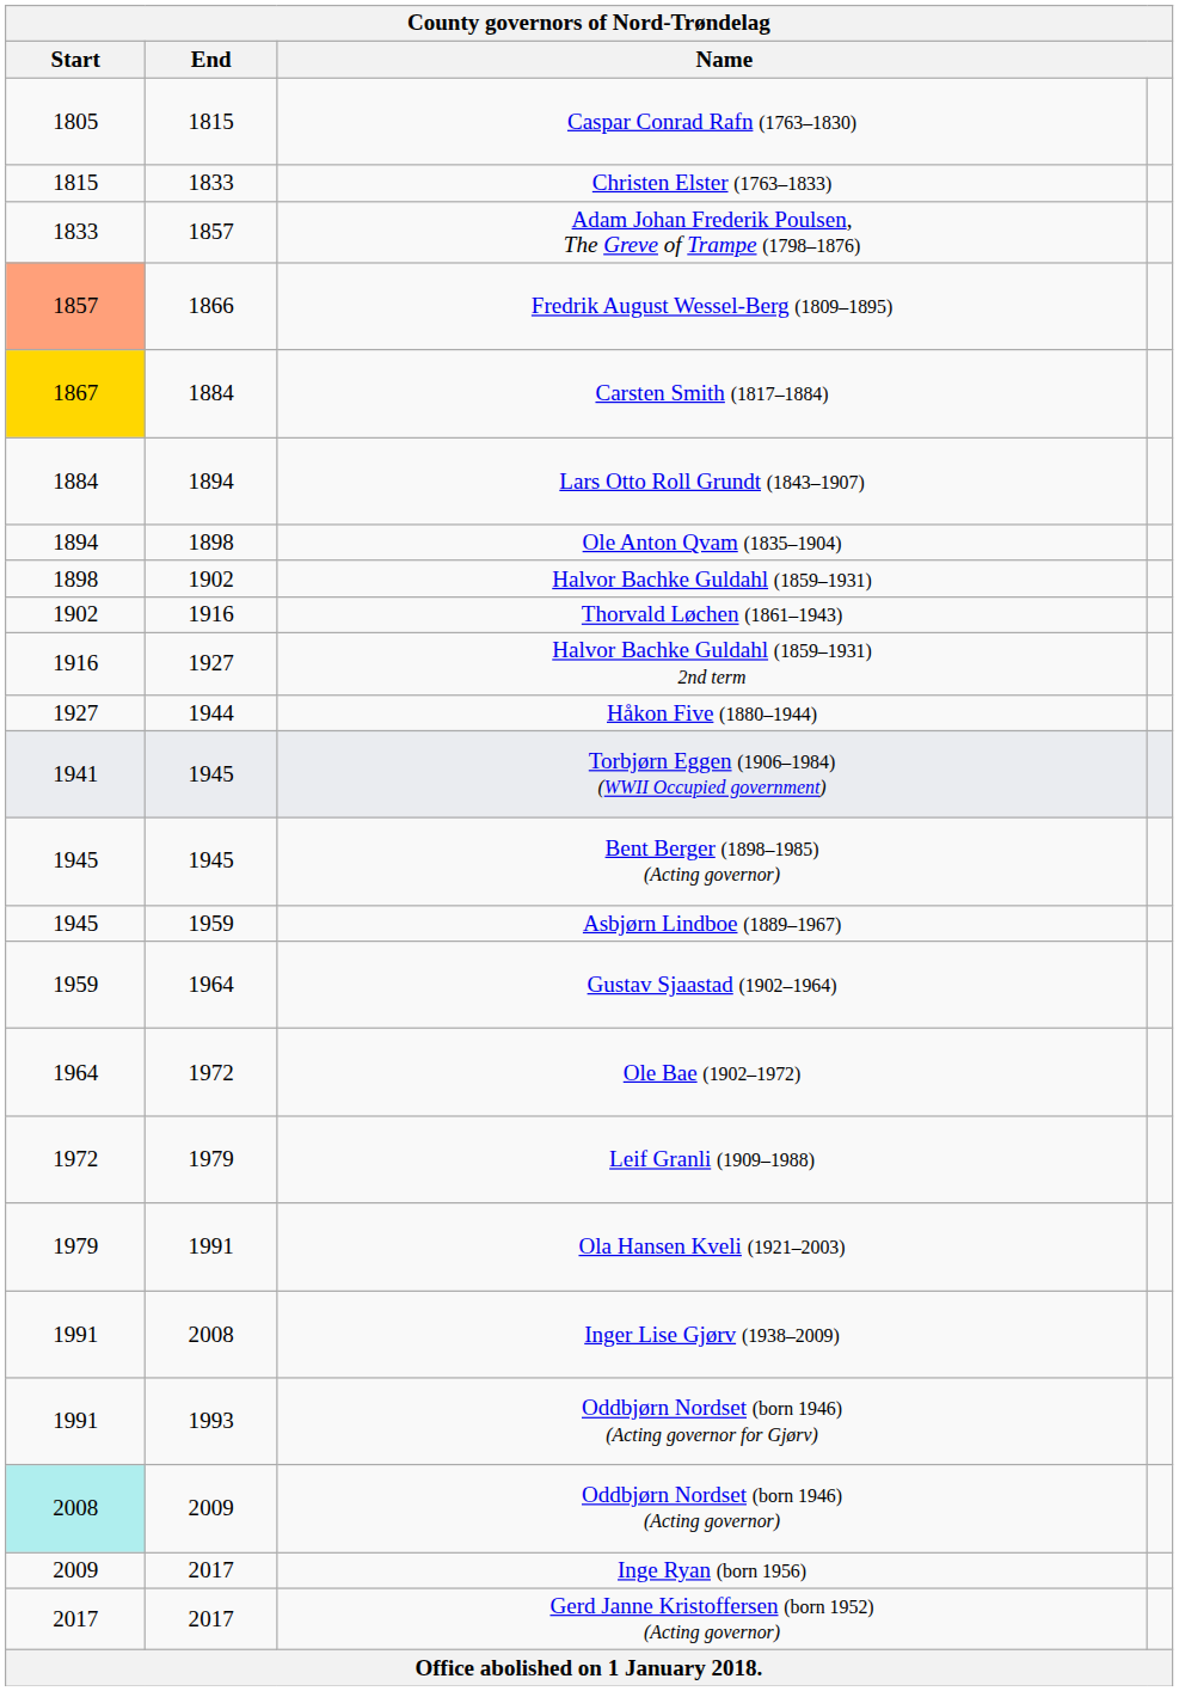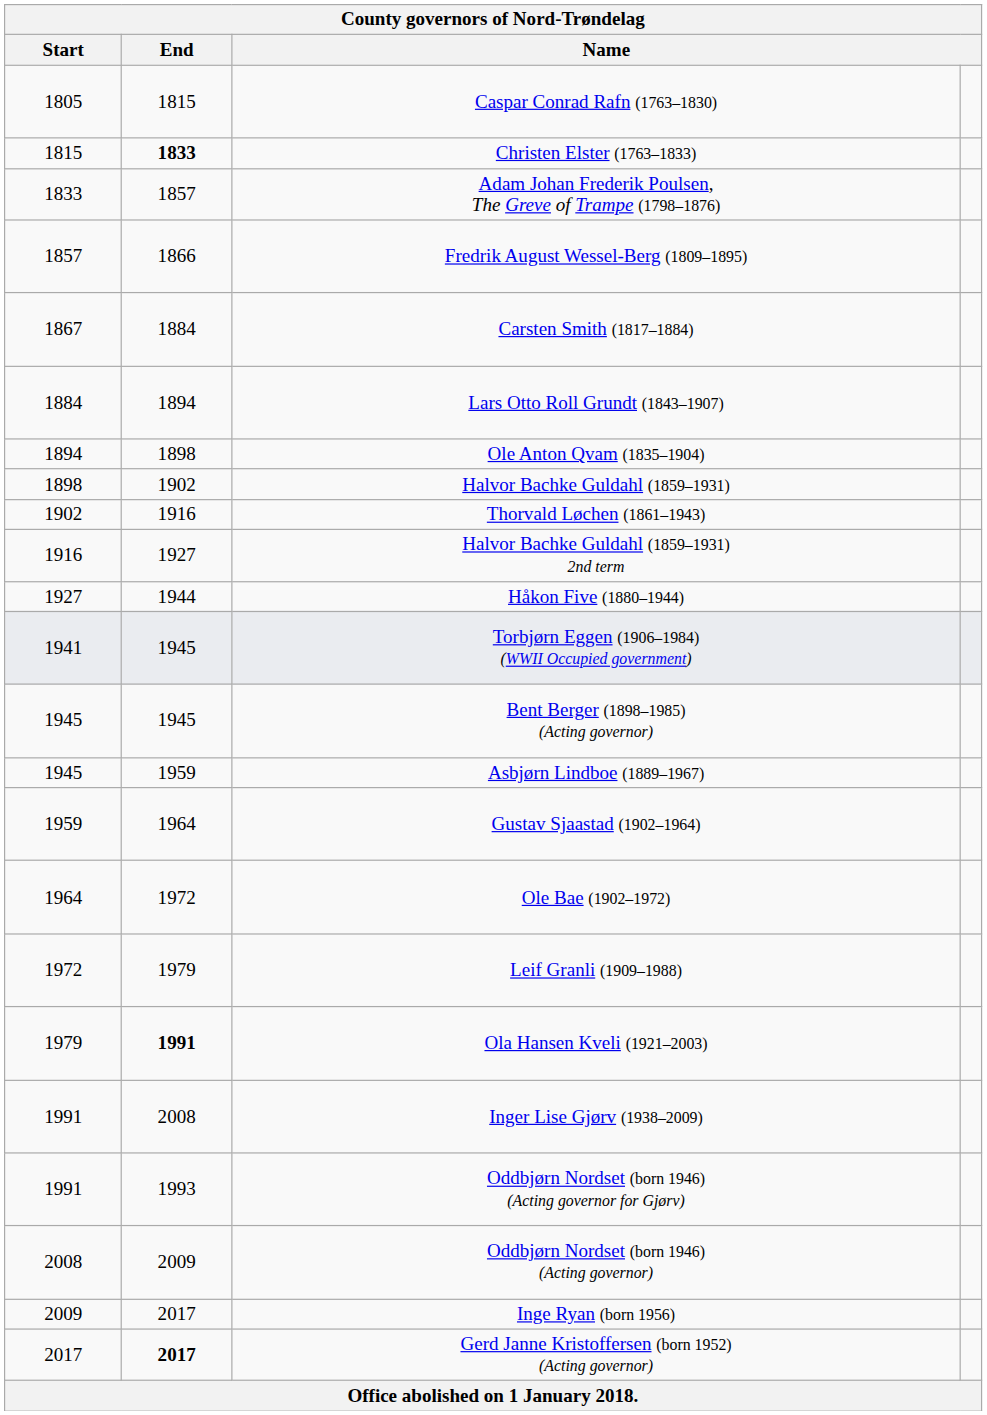Christen Elster (1763–1833) | End: normal -> bold
Fredrik August Wessel-Berg (1809–1895) | Start: lightsalmon background -> no background
Carsten Smith (1817–1884) | Start: gold background -> no background
Ola Hansen Kveli (1921–2003) | End: normal -> bold
Oddbjørn Nordset (born 1946) (Acting governor) | Start: paleturquoise background -> no background
Gerd Janne Kristoffersen (born 1952) (Acting governor) | End: normal -> bold
